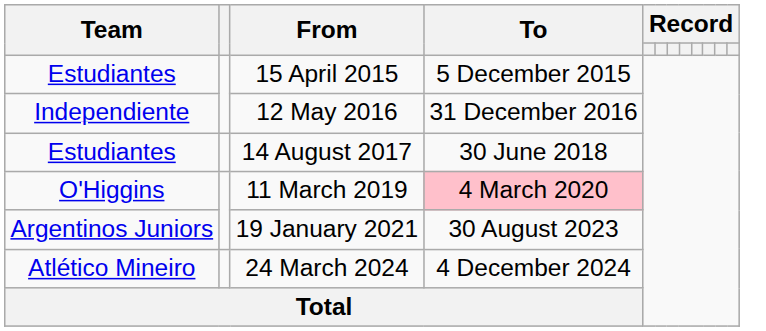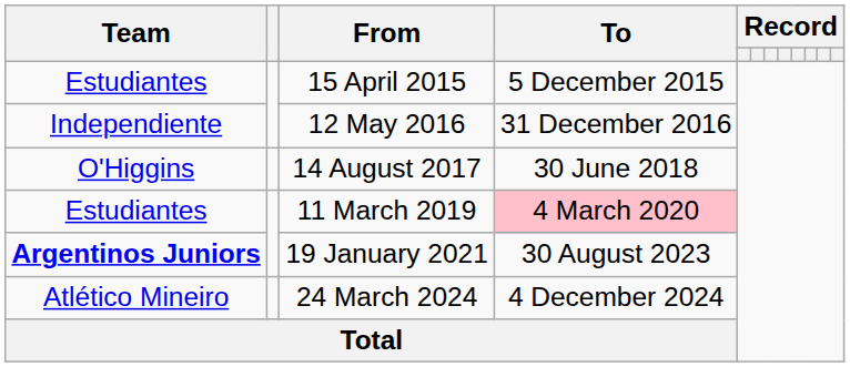14 August 2017 | Team: Estudiantes -> O'Higgins
11 March 2019 | Team: O'Higgins -> Estudiantes
19 January 2021 | Team: normal -> bold
